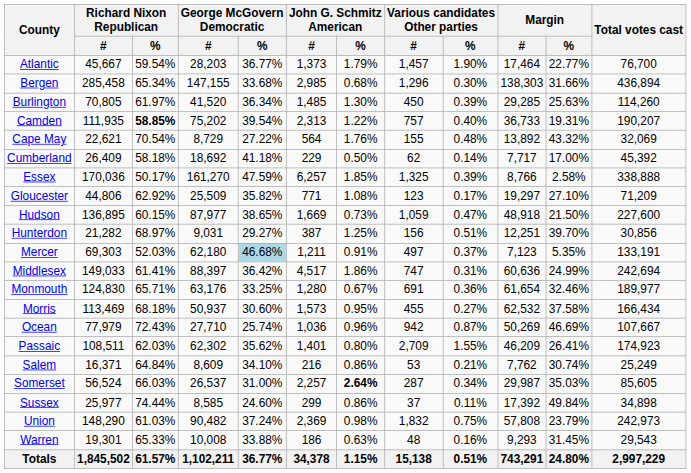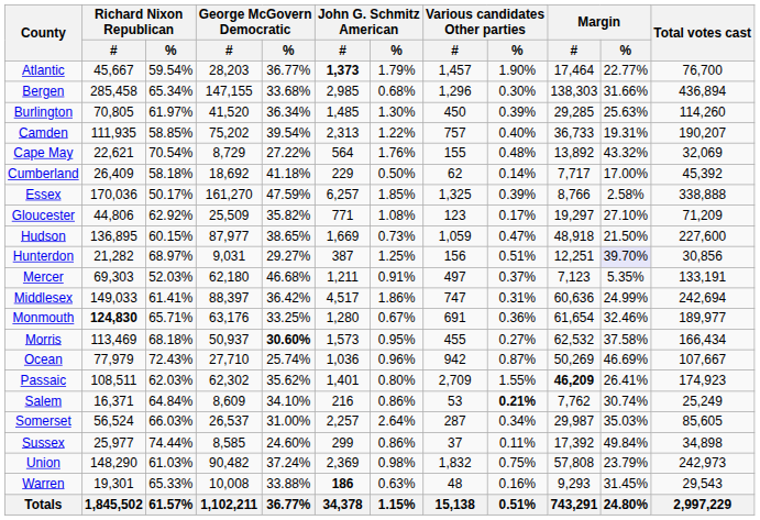Atlantic | John G. Schmitz American / #: normal -> bold
Camden | Richard Nixon Republican / %: bold -> normal
Hunterdon | Margin / %: no background -> lavender background
Mercer | George McGovern Democratic / %: lightblue background -> no background
Monmouth | Richard Nixon Republican / #: normal -> bold
Morris | George McGovern Democratic / %: normal -> bold
Passaic | Margin / #: normal -> bold
Salem | Various candidates Other parties / %: normal -> bold
Somerset | John G. Schmitz American / %: bold -> normal
Warren | John G. Schmitz American / #: normal -> bold
